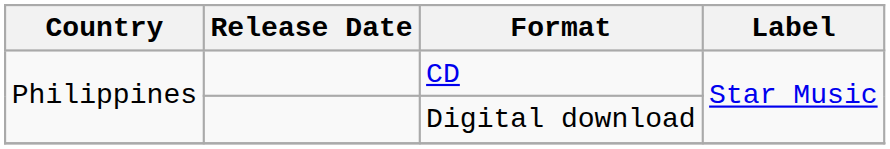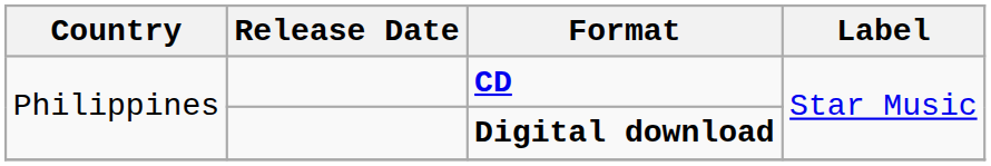CD | Format: normal -> bold
Digital download | Format: normal -> bold
